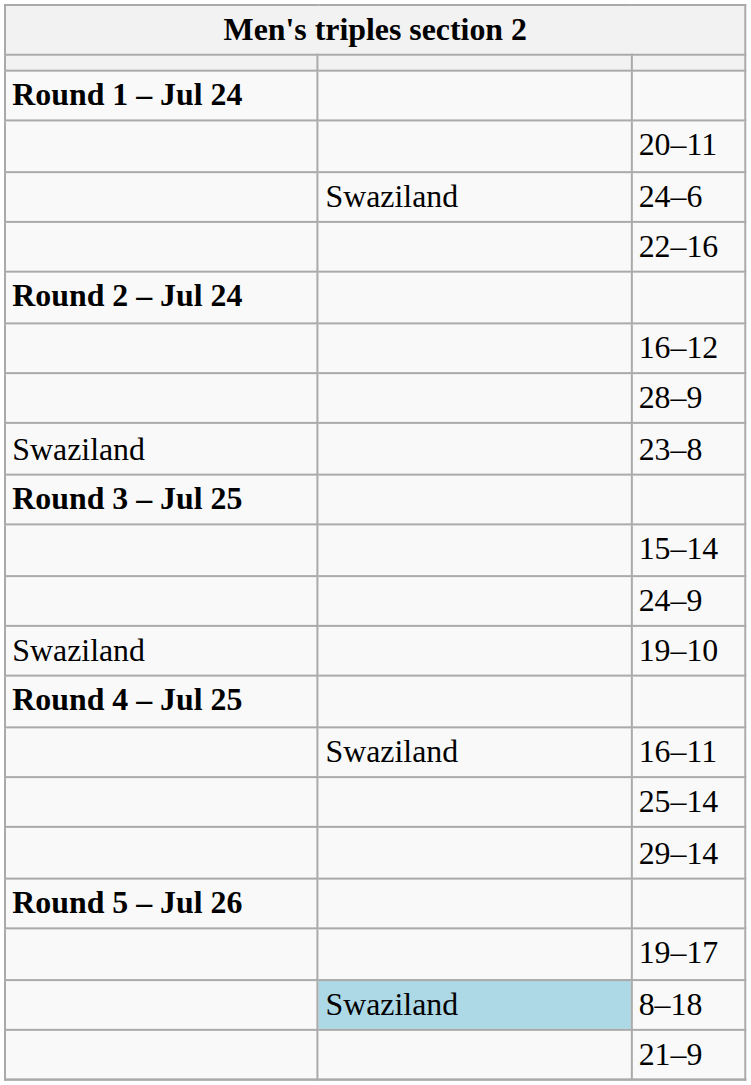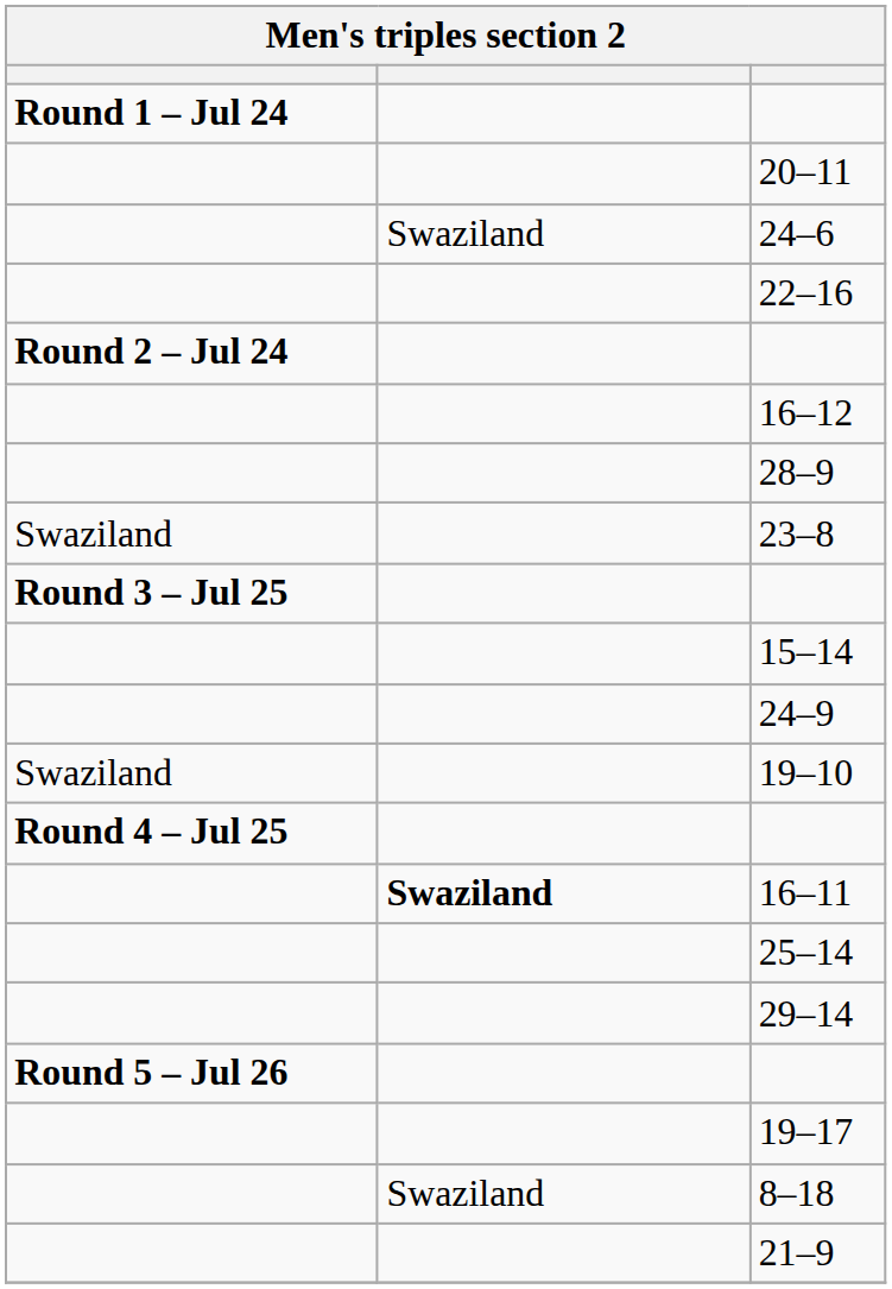16–11 | column 2: normal -> bold
8–18 | column 2: lightblue background -> no background
